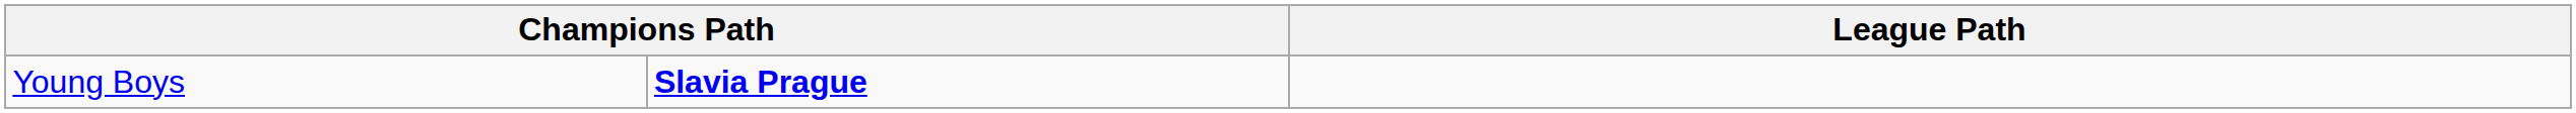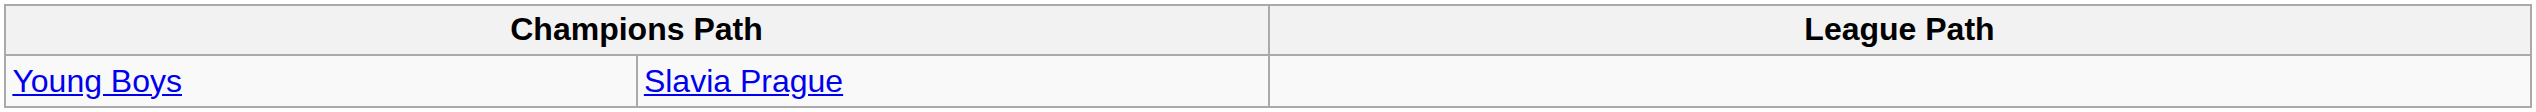Young Boys | column 2: bold -> normal
